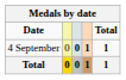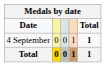4 September | column 3: bold -> normal
4 September | column 4: bold -> normal
